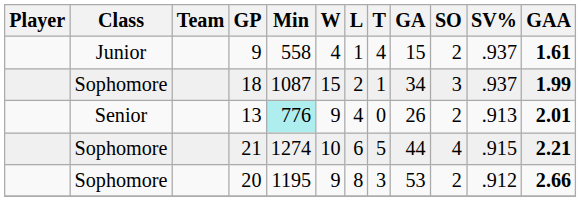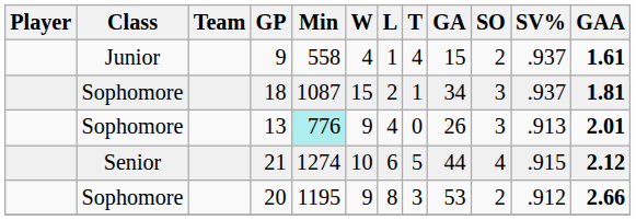18 | GAA: 1.99 -> 1.81
13 | Class: Senior -> Sophomore
13 | SO: 2 -> 3
21 | Class: Sophomore -> Senior
21 | GAA: 2.21 -> 2.12
